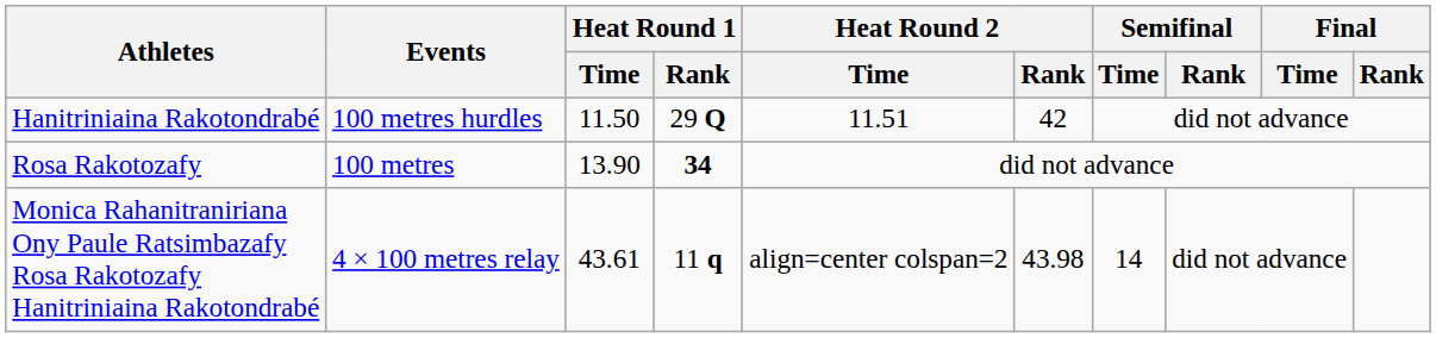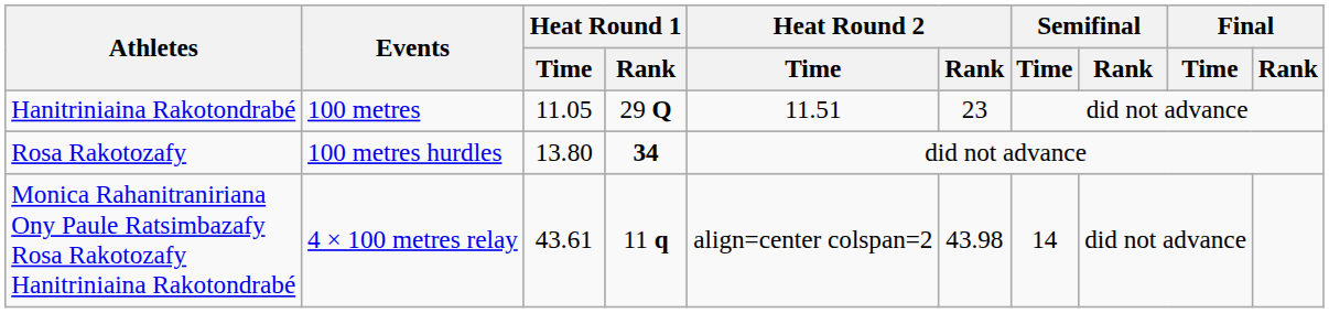Hanitriniaina Rakotondrabé | Events: 100 metres hurdles -> 100 metres
Hanitriniaina Rakotondrabé | Heat Round 1 / Time: 11.50 -> 11.05
Hanitriniaina Rakotondrabé | Heat Round 2 / Rank: 42 -> 23
Rosa Rakotozafy | Events: 100 metres -> 100 metres hurdles
Rosa Rakotozafy | Heat Round 1 / Time: 13.90 -> 13.80
